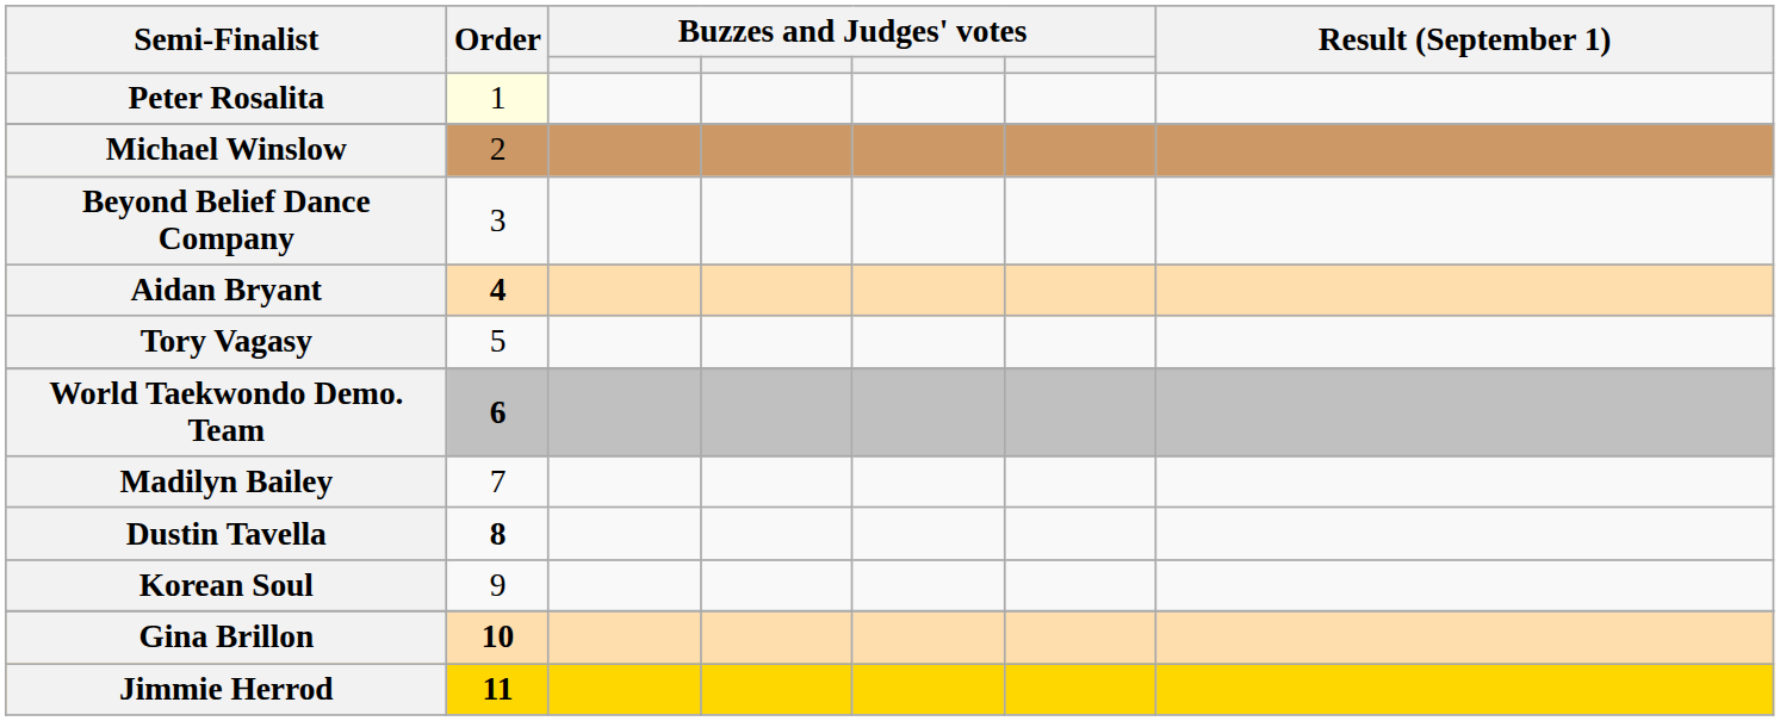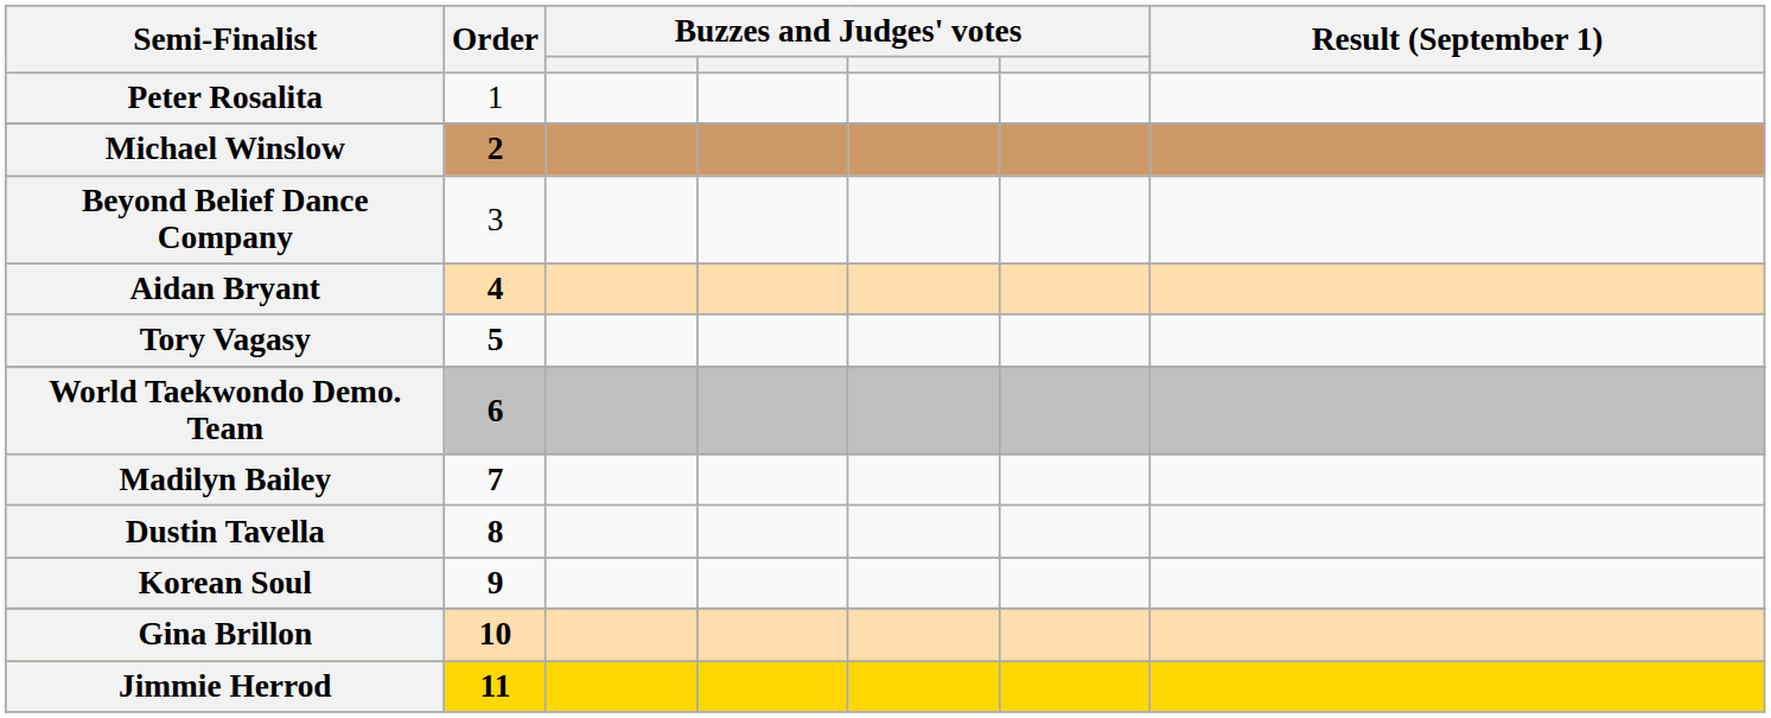Peter Rosalita | Order: lightyellow background -> no background
Michael Winslow | Order: normal -> bold
Tory Vagasy | Order: normal -> bold
Madilyn Bailey | Order: normal -> bold
Korean Soul | Order: normal -> bold
